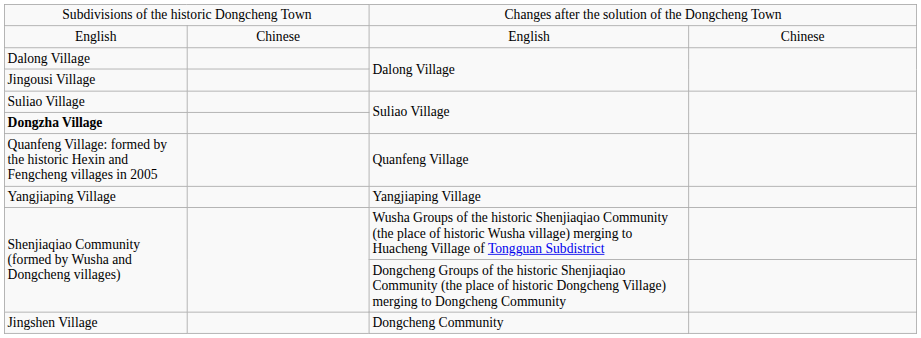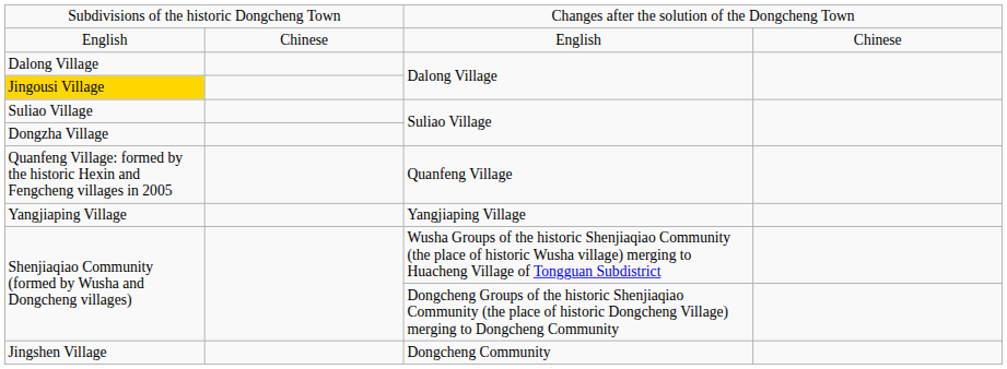Jingousi Village | column 1: no background -> gold background
Dongzha Village | column 1: bold -> normal
